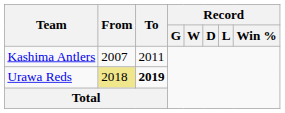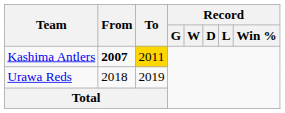Kashima Antlers | From: normal -> bold
Kashima Antlers | To: no background -> gold background
Urawa Reds | From: khaki background -> no background
Urawa Reds | To: bold -> normal
